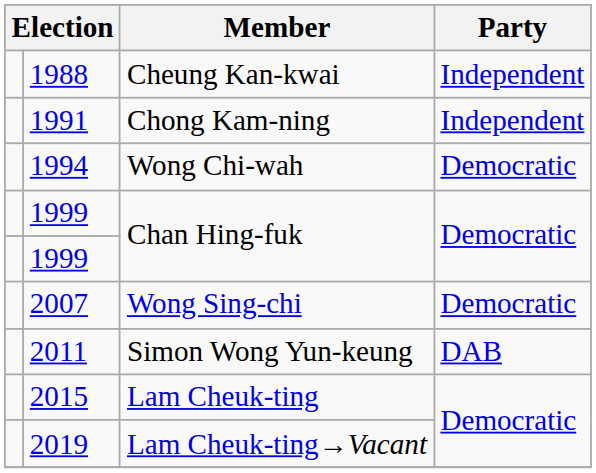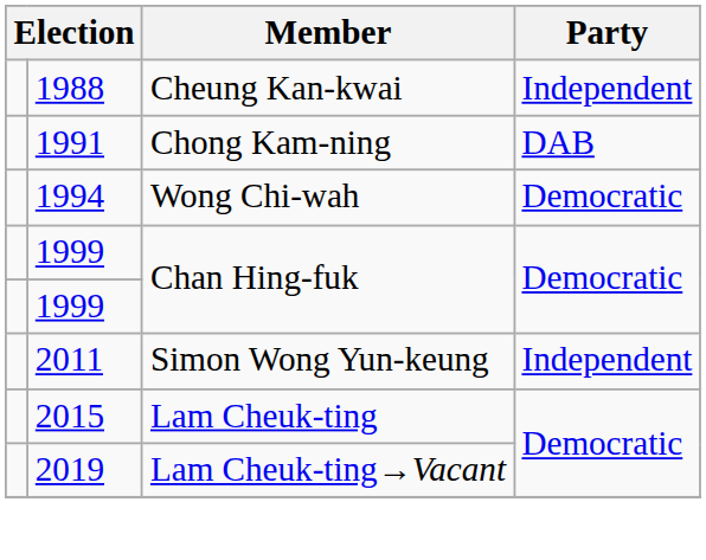1991 | Party: Independent -> DAB
- row: 2007 | Wong Sing-chi | Democratic
2011 | Party: DAB -> Independent
